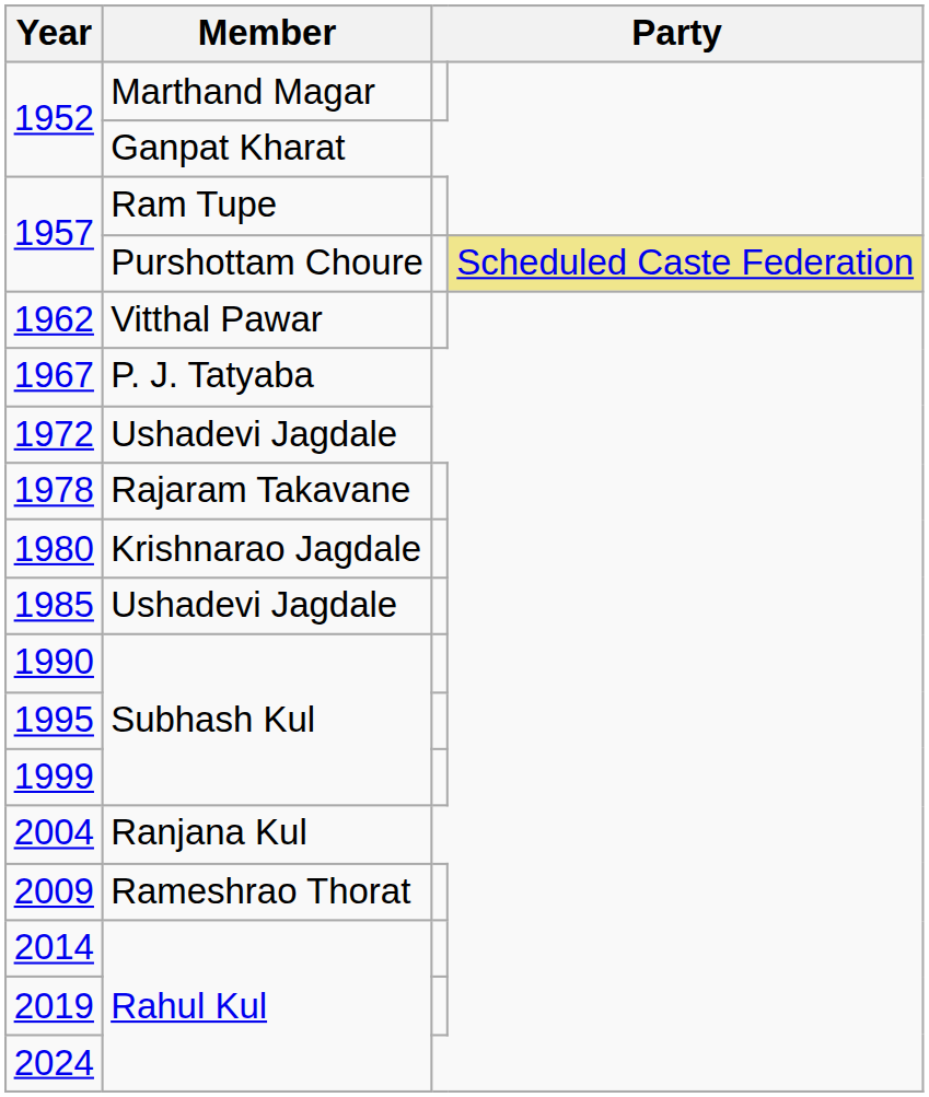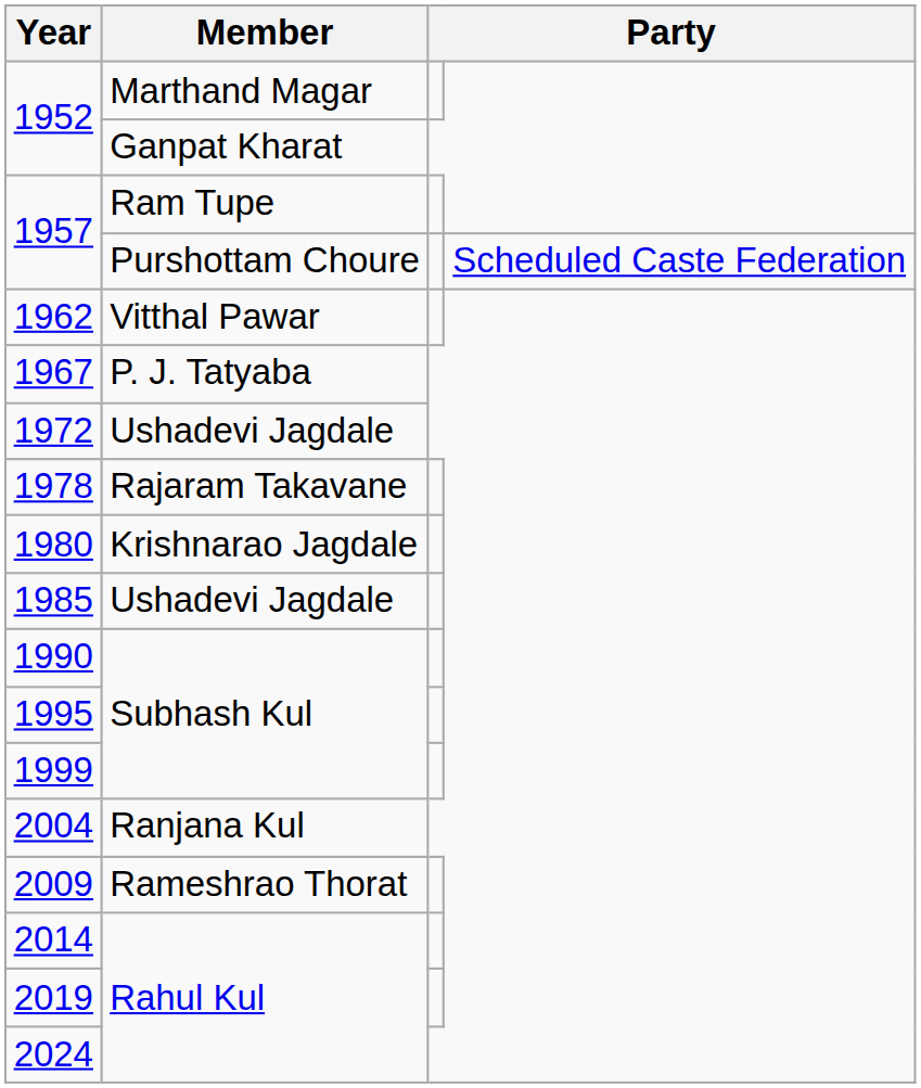1957 / Purshottam Choure | column 4: khaki background -> no background
